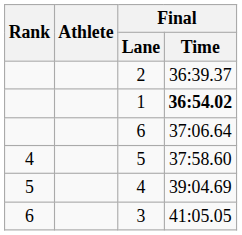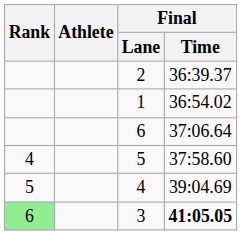1 | Final / Time: bold -> normal
3 | Rank: no background -> lightgreen background
3 | Final / Time: normal -> bold
